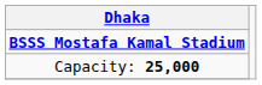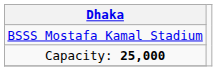BSSS Mostafa Kamal Stadium | Dhaka: bold -> normal
